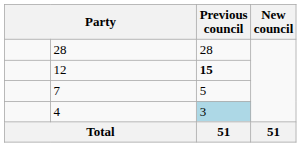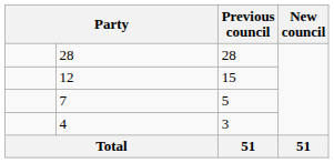12 | Previous council: bold -> normal
4 | Previous council: lightblue background -> no background
